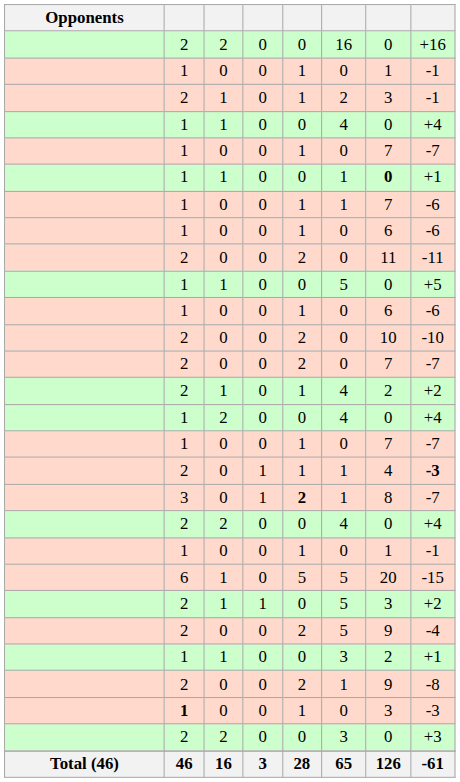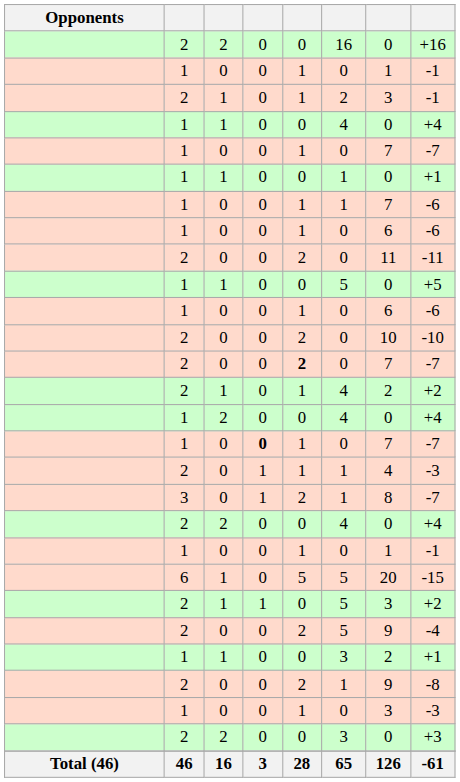row 7 | column 7: bold -> normal
row 14 | column 5: normal -> bold
row 17 | column 4: normal -> bold
row 18 | column 8: bold -> normal
row 19 | column 5: bold -> normal
row 27 | column 2: bold -> normal
